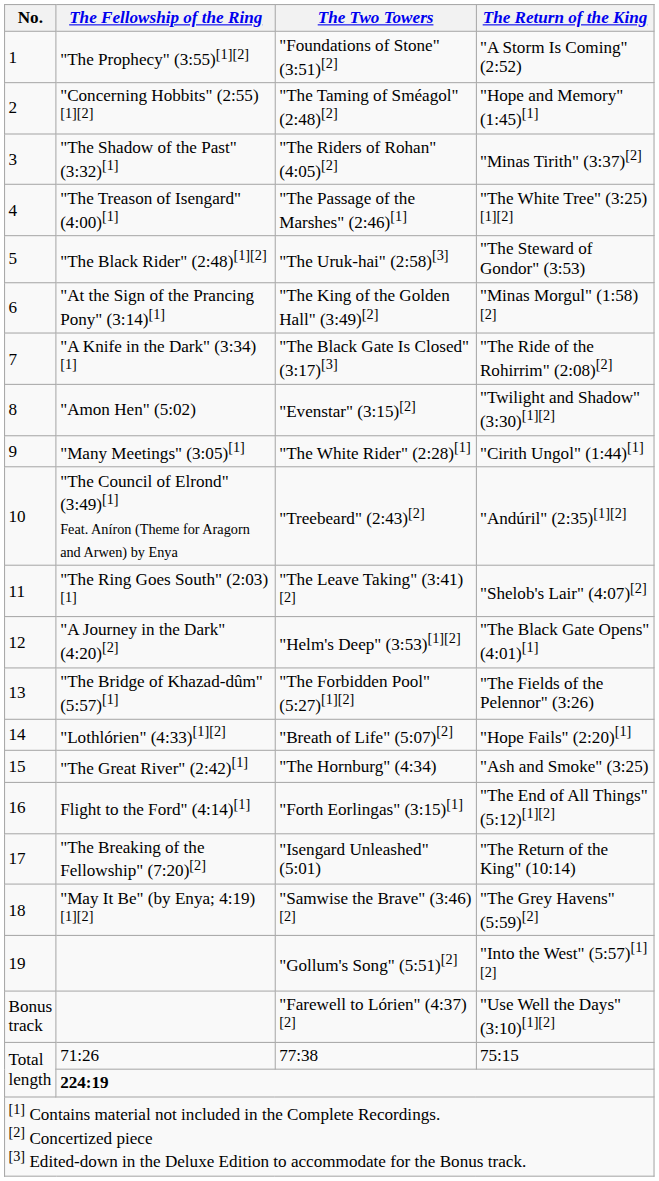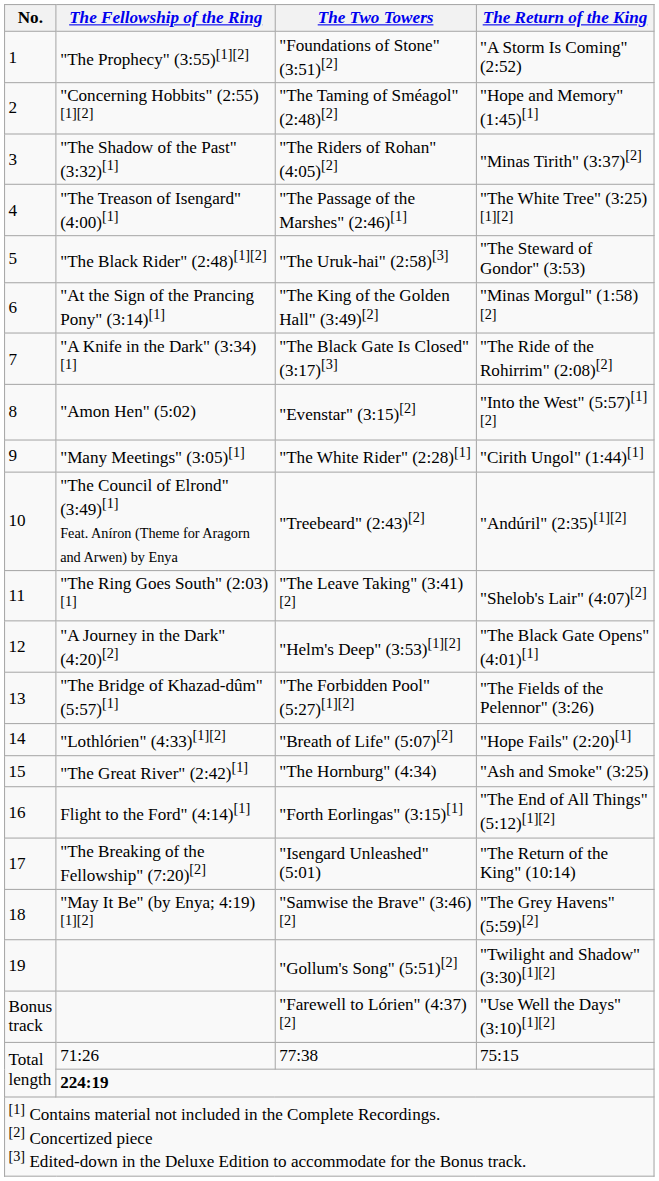"Evenstar" (3:15)[2] | The Return of the King: "Twilight and Shadow" (3:30)[1][2] -> "Into the West" (5:57)[1][2]
"Gollum's Song" (5:51)[2] | The Return of the King: "Into the West" (5:57)[1][2] -> "Twilight and Shadow" (3:30)[1][2]
